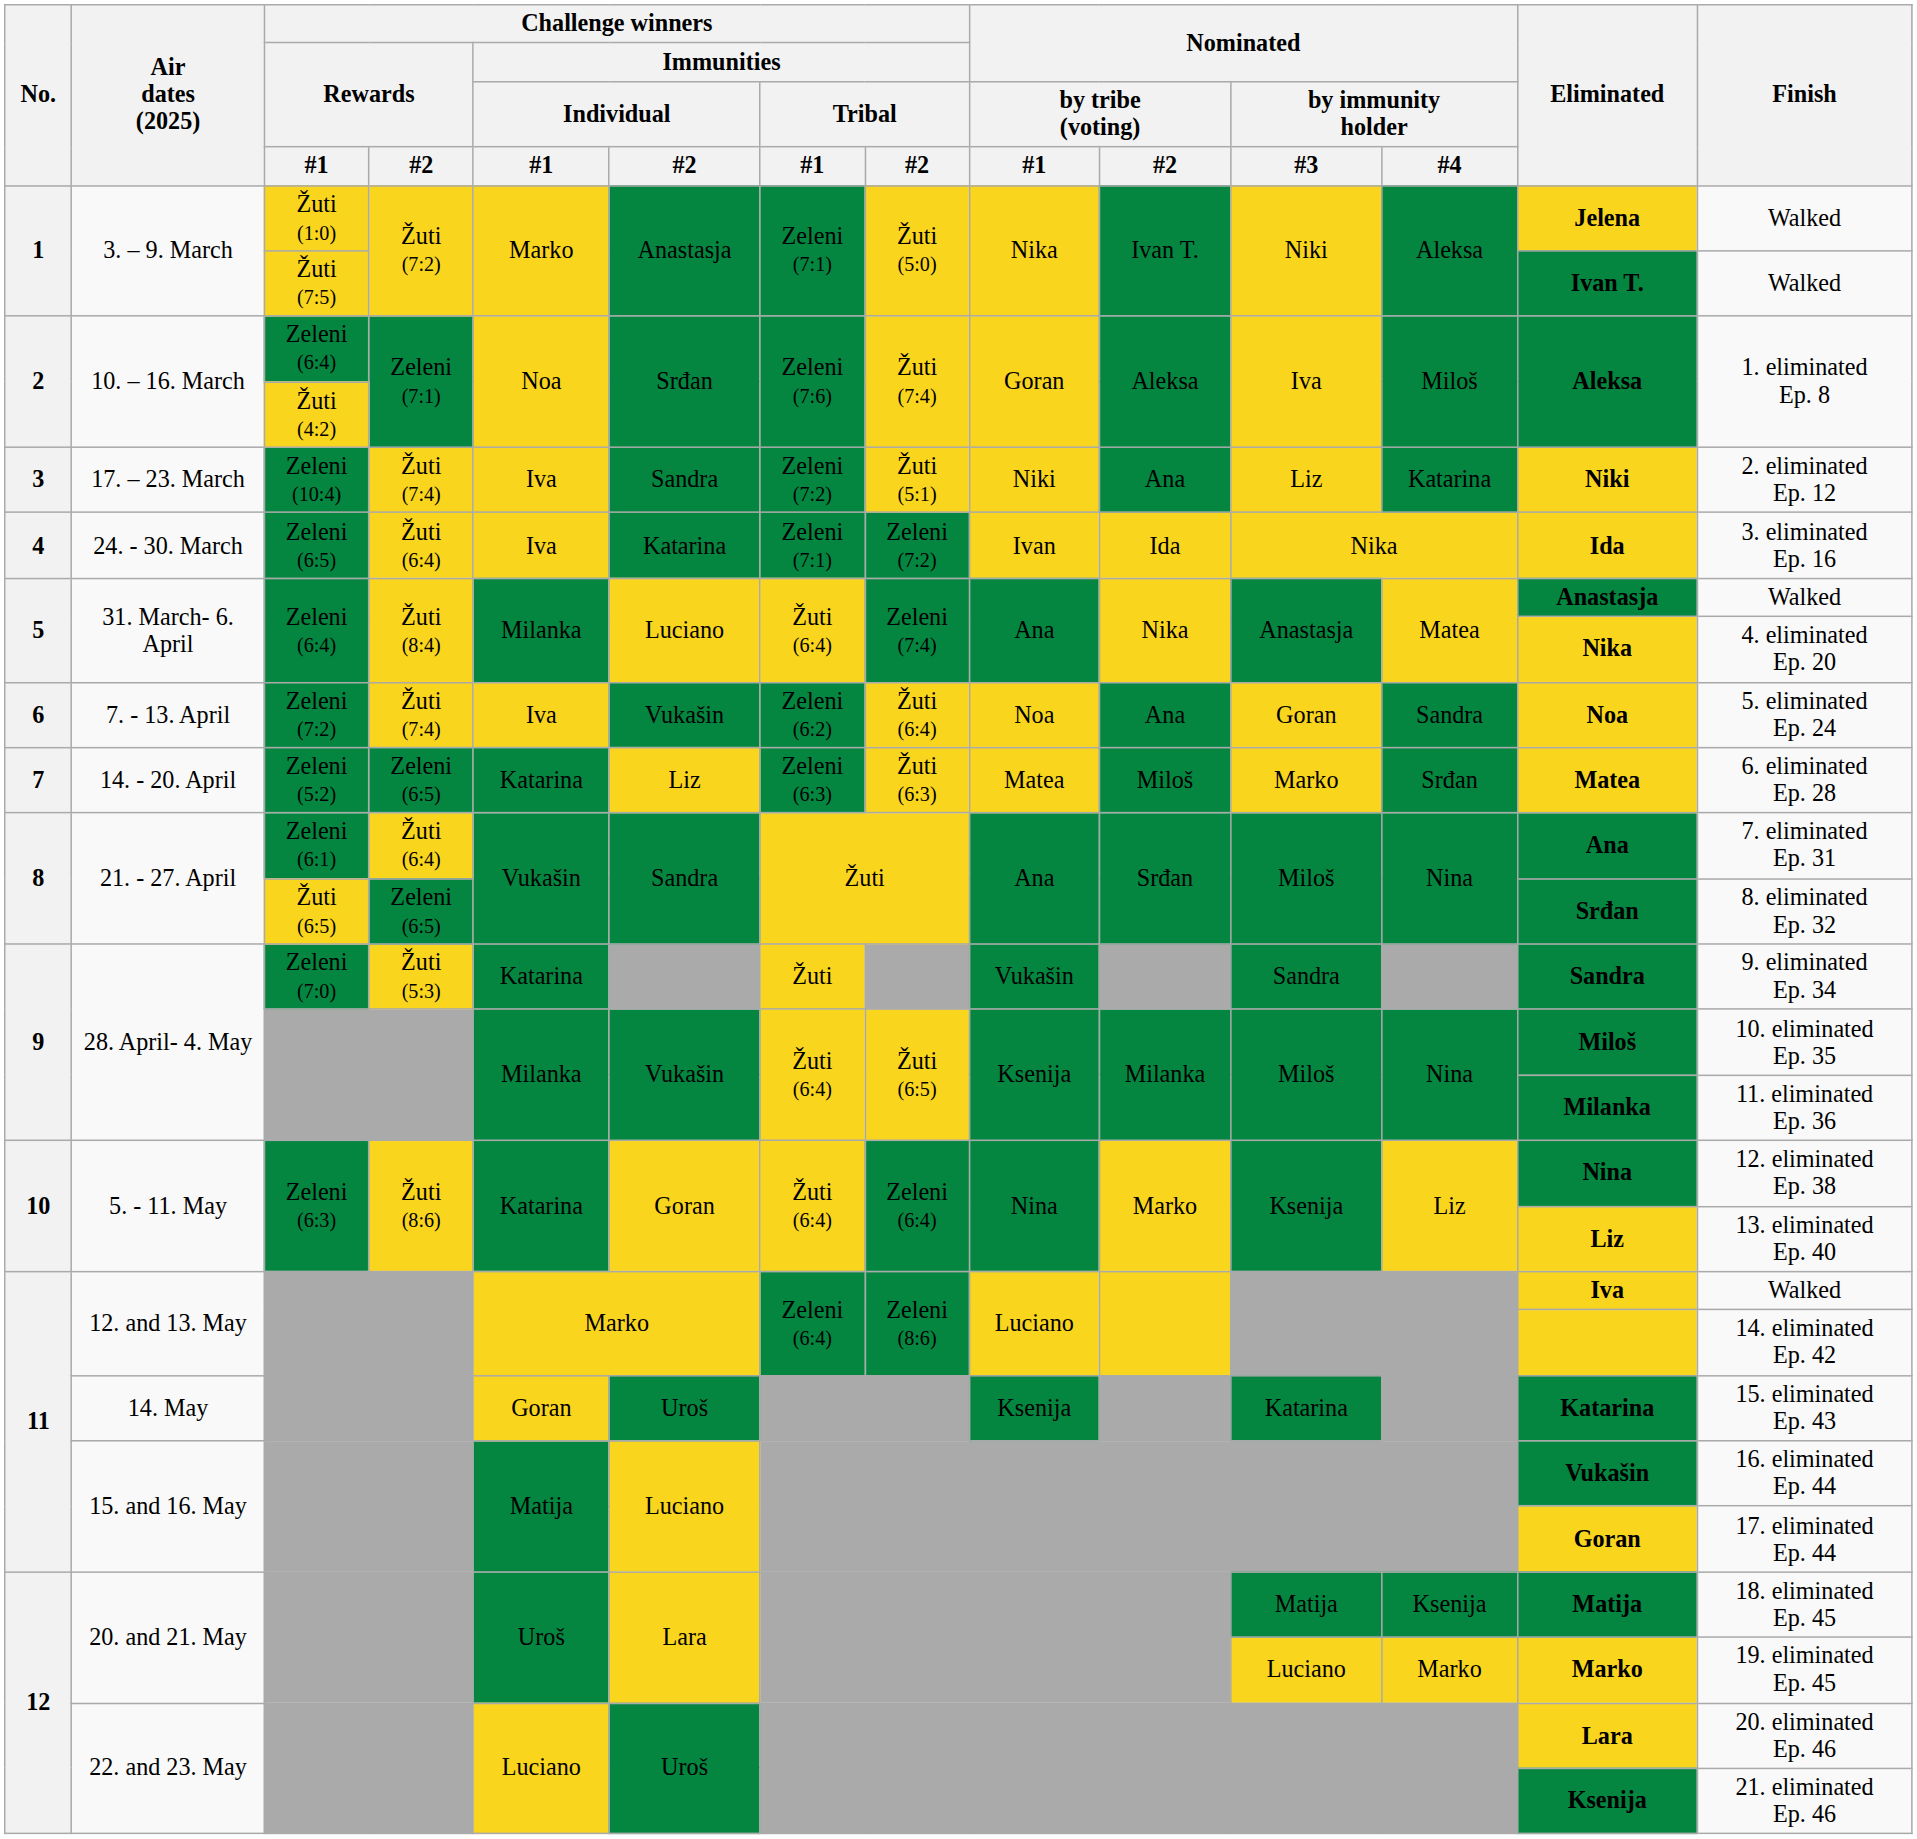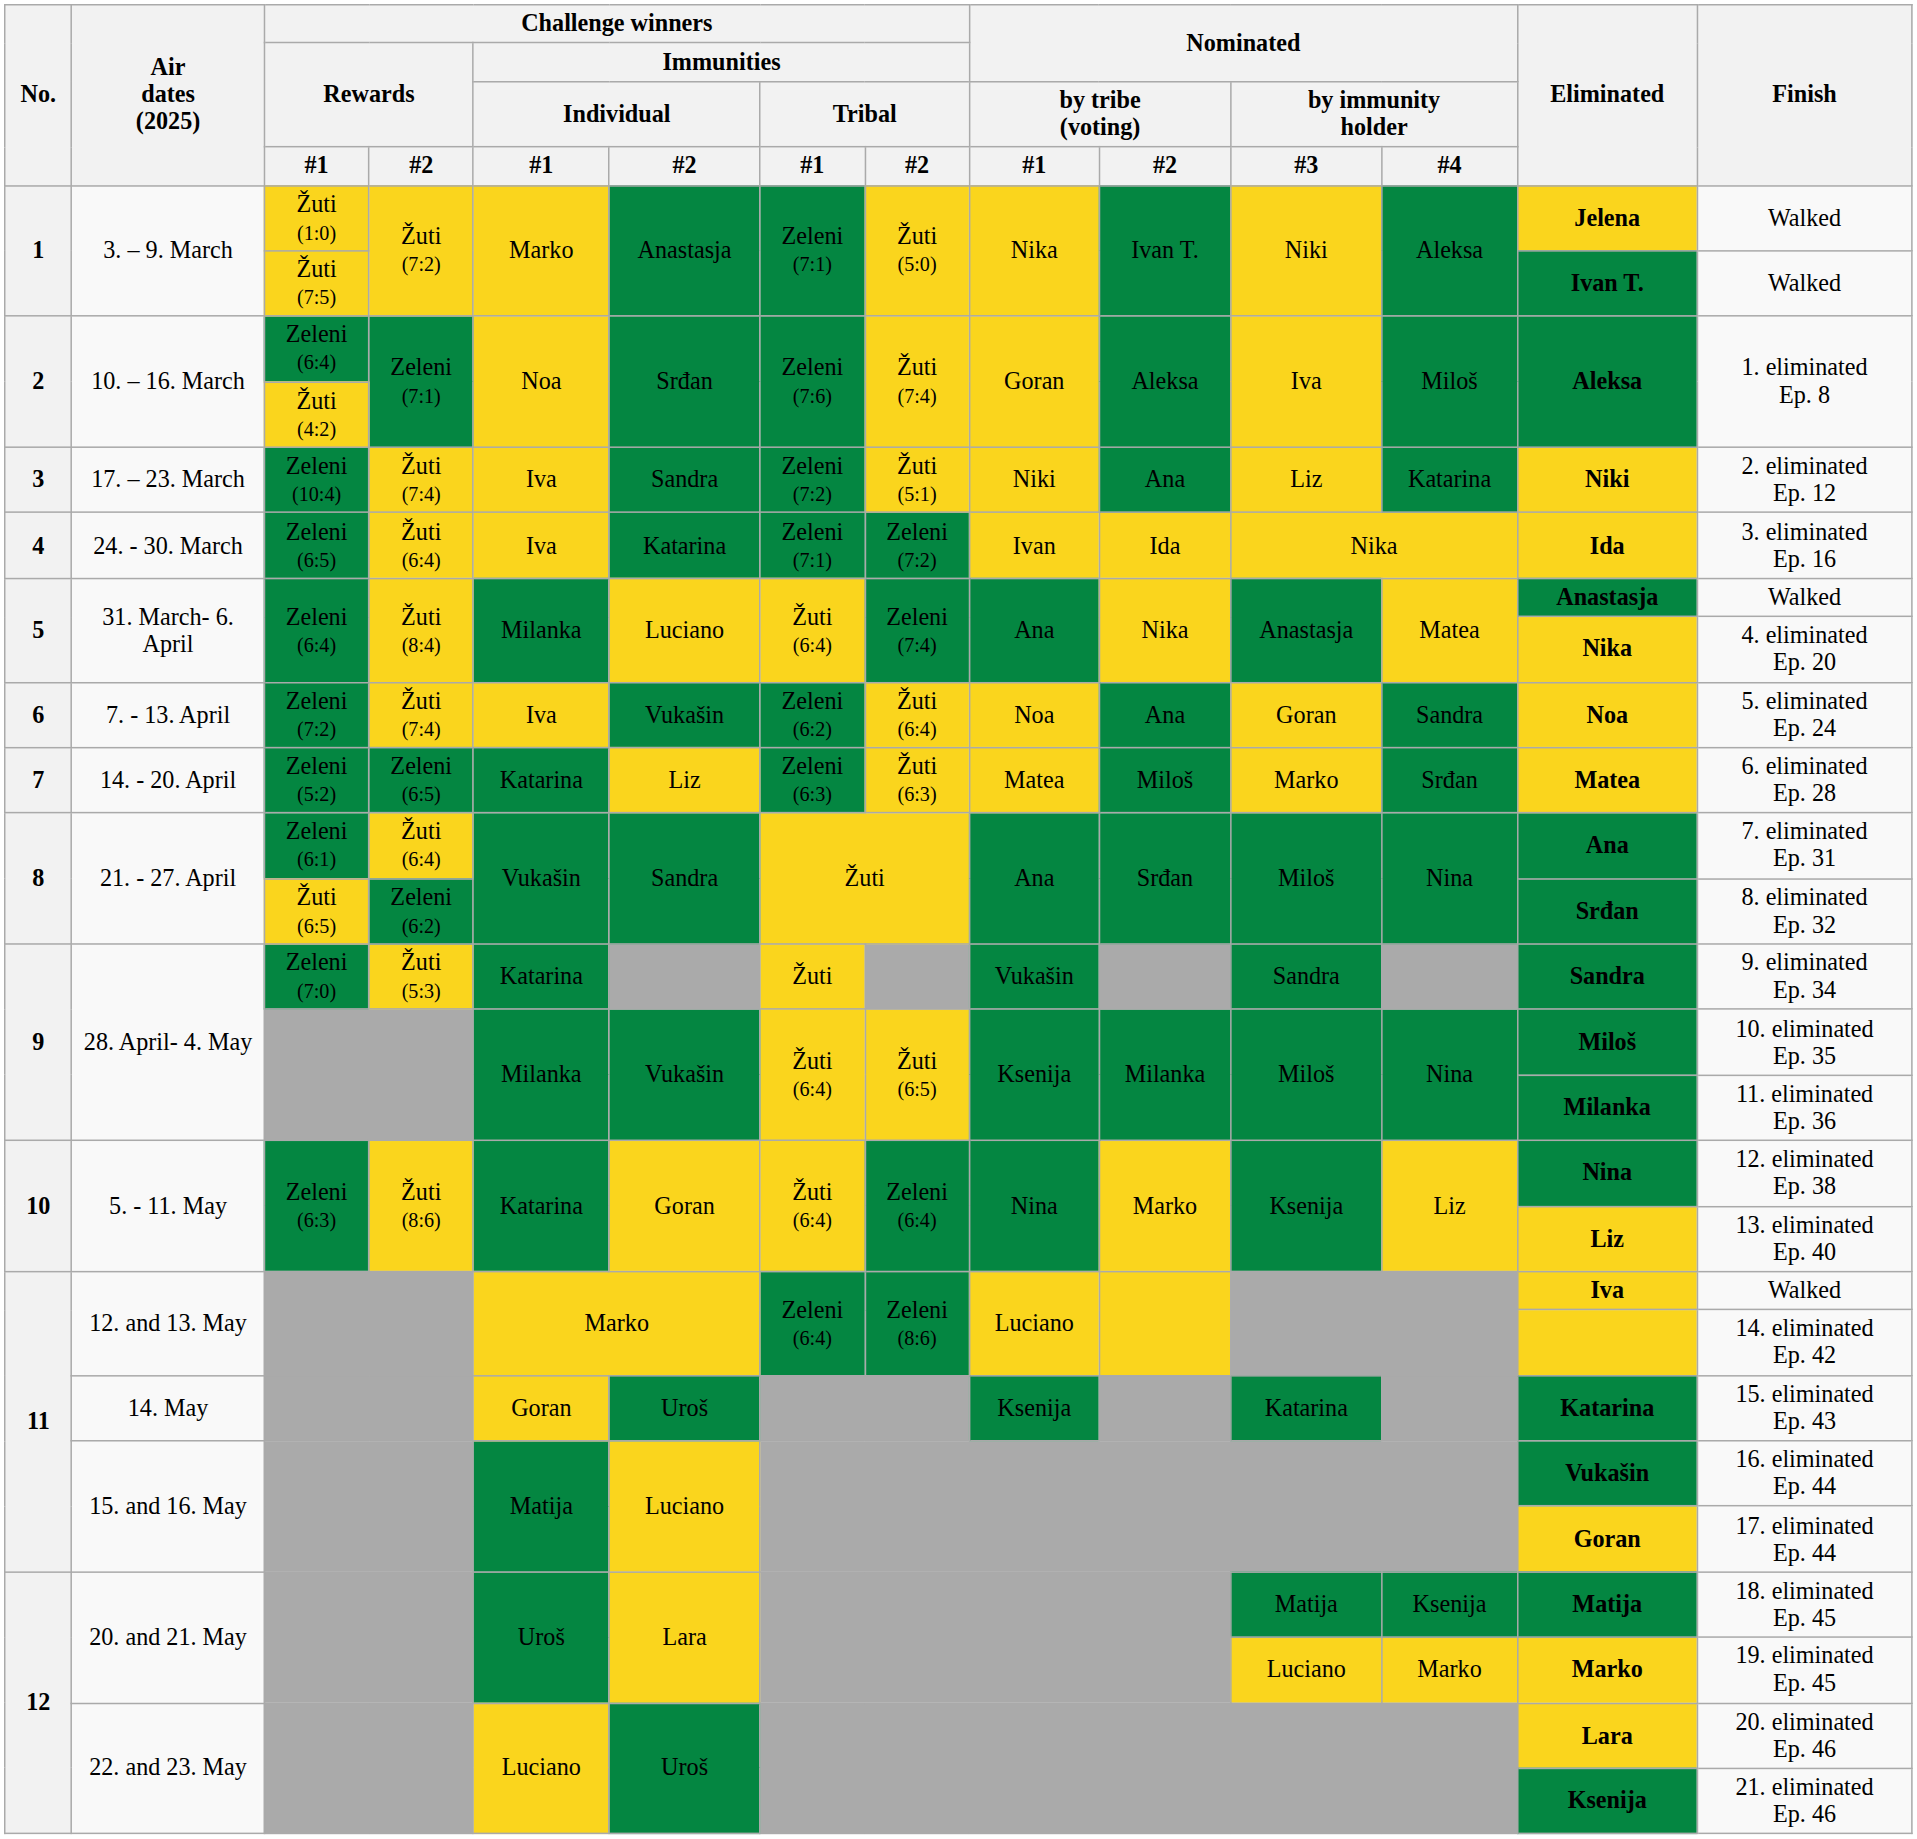21. - 27. April / Žuti (6:5) | Challenge winners / Rewards / #2: Zeleni (6:5) -> Zeleni (6:2)
